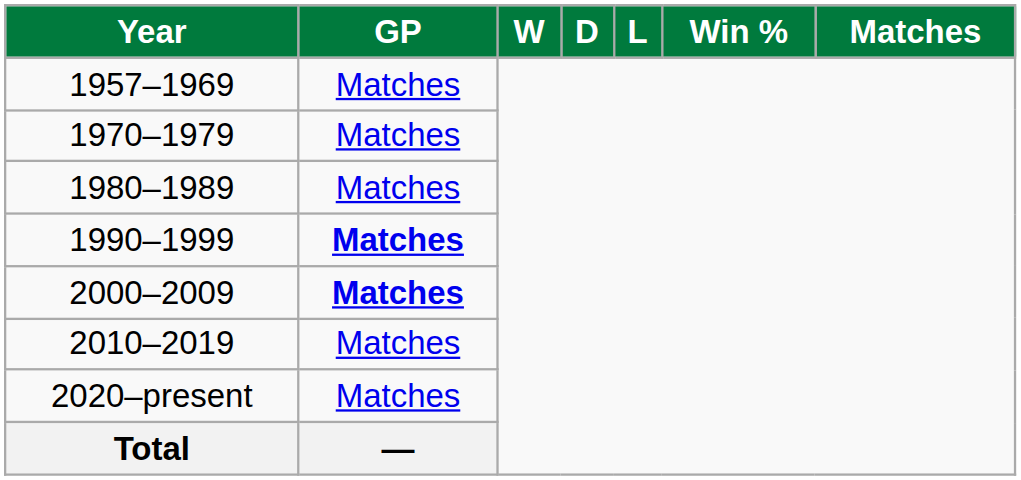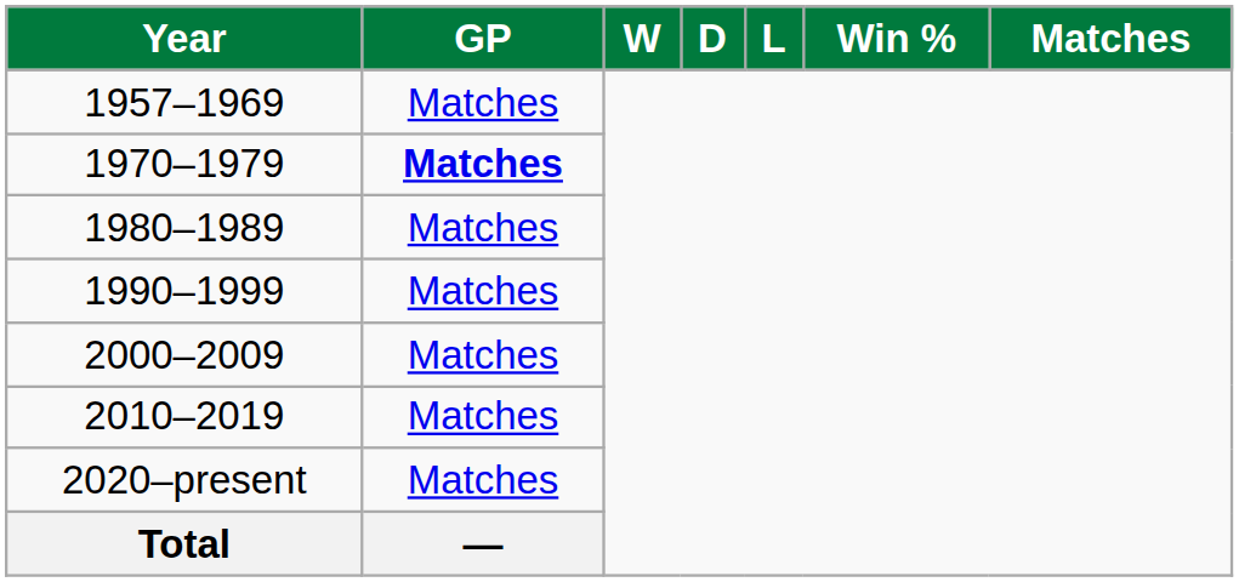1970–1979 | GP: normal -> bold
1990–1999 | GP: bold -> normal
2000–2009 | GP: bold -> normal
